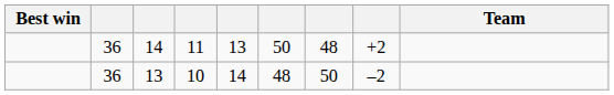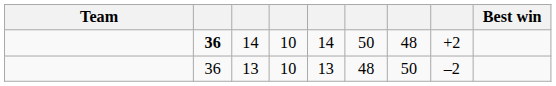columns swapped: Team <-> Best win
row 2 | column 2: normal -> bold
row 2 | column 4: 11 -> 10
row 2 | column 5: 13 -> 14
row 3 | column 5: 14 -> 13
